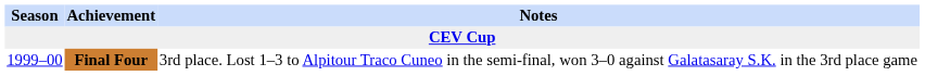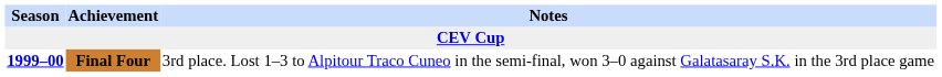Final Four | Season: normal -> bold
